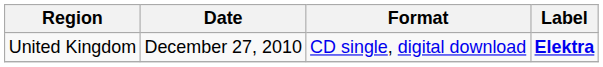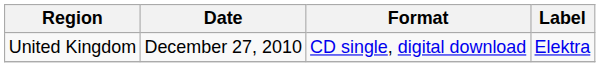United Kingdom | Label: bold -> normal
